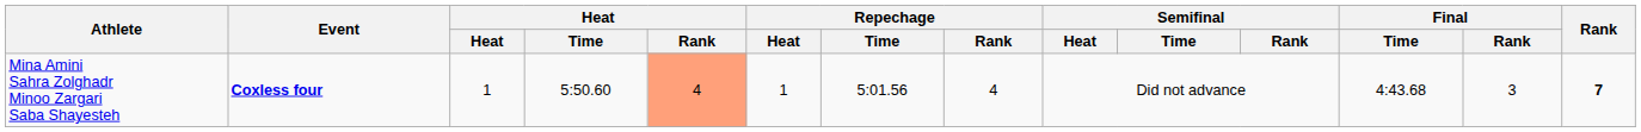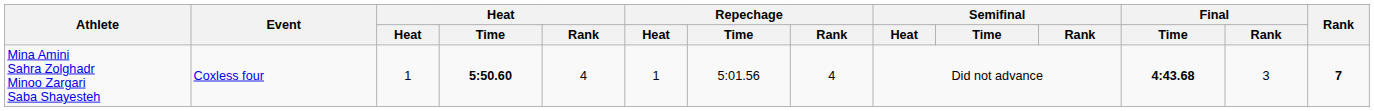Mina Amini Sahra Zolghadr Minoo Zargari Saba Shayesteh | Event: bold -> normal
Mina Amini Sahra Zolghadr Minoo Zargari Saba Shayesteh | Heat / Time: normal -> bold
Mina Amini Sahra Zolghadr Minoo Zargari Saba Shayesteh | Heat / Rank: lightsalmon background -> no background
Mina Amini Sahra Zolghadr Minoo Zargari Saba Shayesteh | Final / Time: normal -> bold
